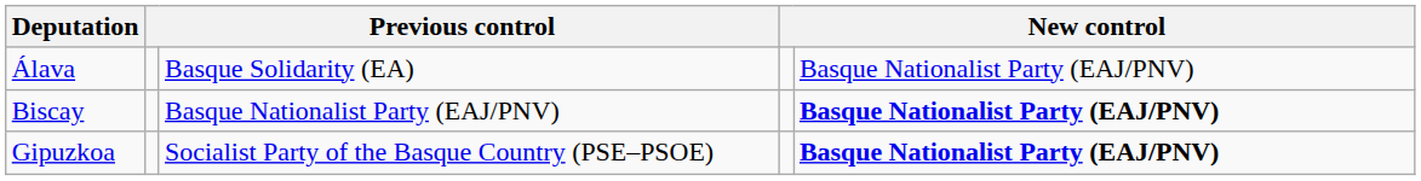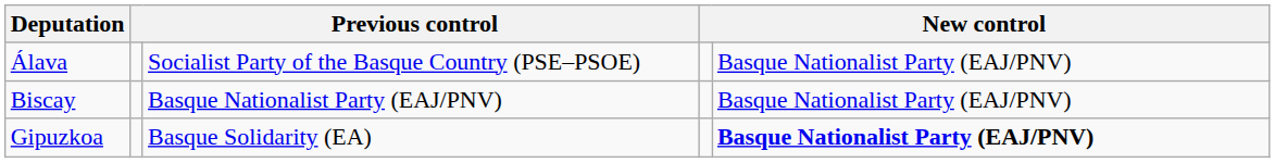Álava | column 3: Basque Solidarity (EA) -> Socialist Party of the Basque Country (PSE–PSOE)
Biscay | column 5: bold -> normal
Gipuzkoa | column 3: Socialist Party of the Basque Country (PSE–PSOE) -> Basque Solidarity (EA)
